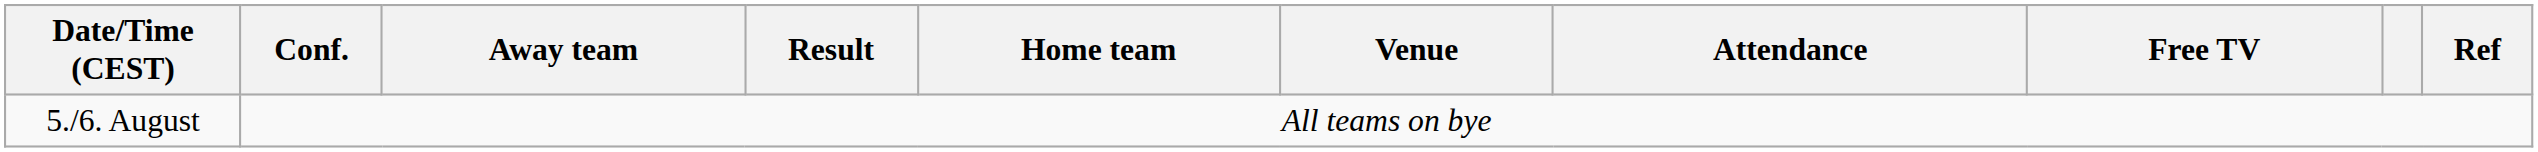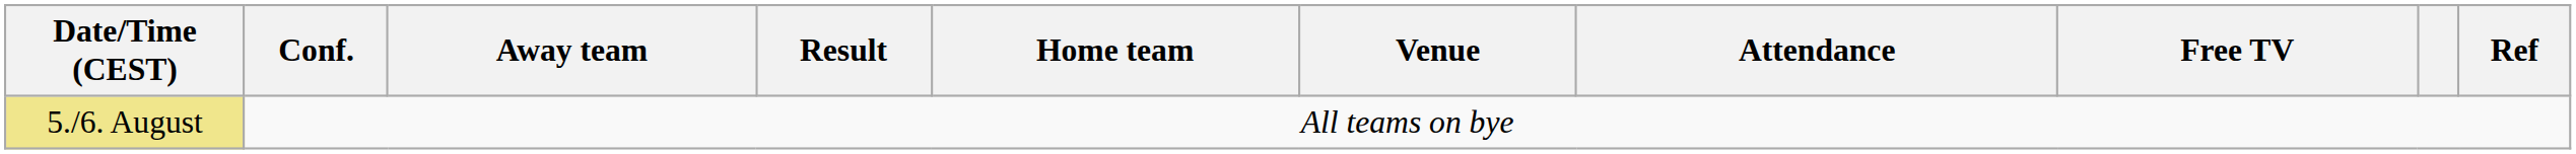row 2 | Date/Time (CEST): no background -> khaki background
